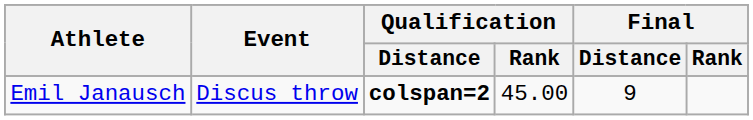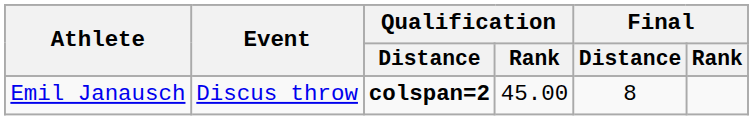Emil Janausch | Final / Distance: 9 -> 8
